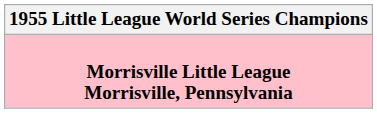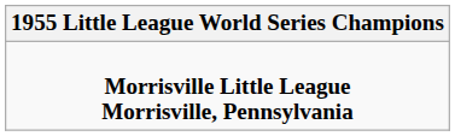row 2 | column 1: pink background -> no background
